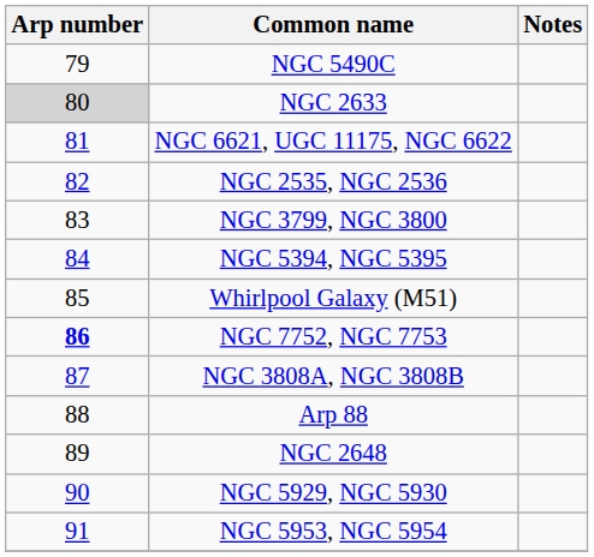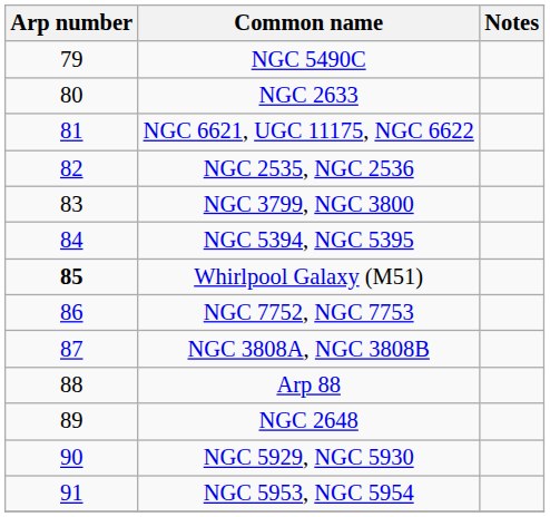NGC 2633 | Arp number: lightgrey background -> no background
Whirlpool Galaxy (M51) | Arp number: normal -> bold
NGC 7752, NGC 7753 | Arp number: bold -> normal
